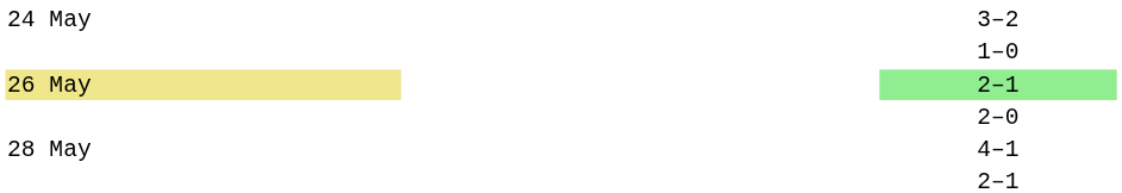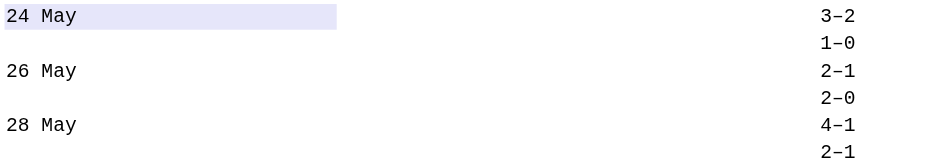3–2 | column 1: no background -> lavender background
26 May / 2–1 | column 1: khaki background -> no background
26 May / 2–1 | column 2: lightgreen background -> no background
